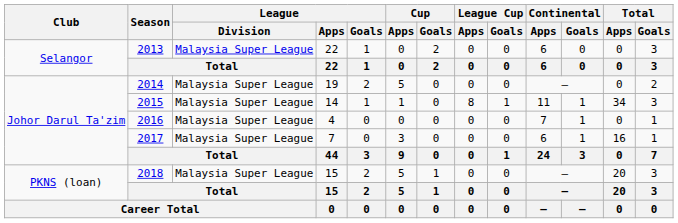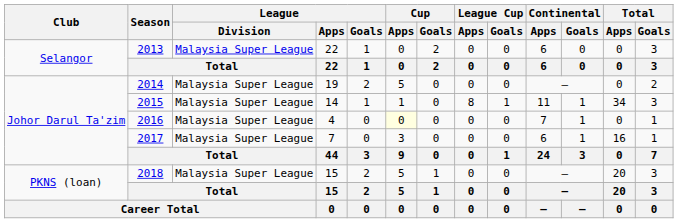2016 | Cup / Apps: no background -> lightyellow background
